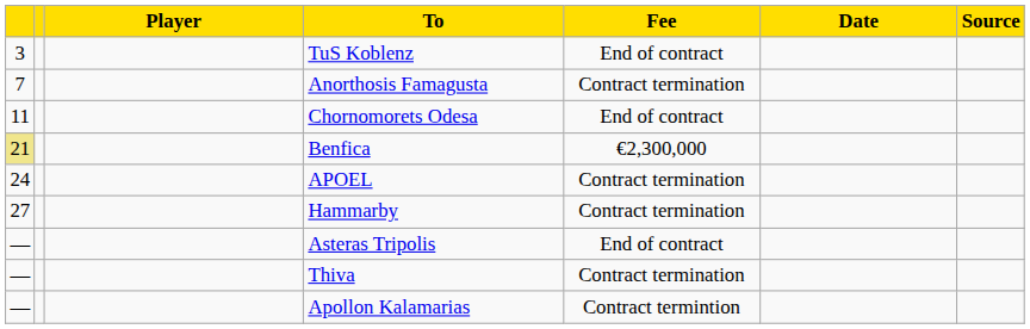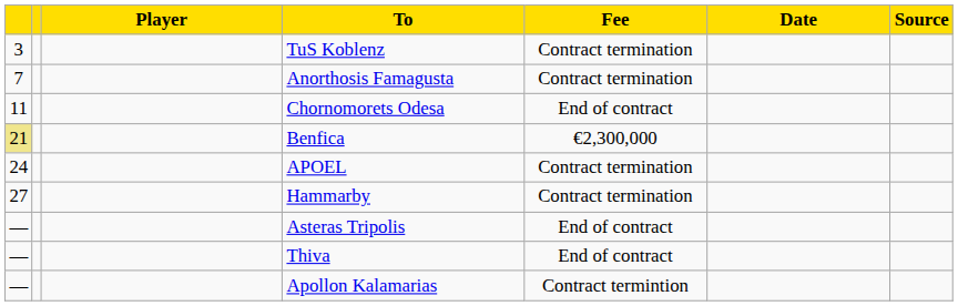TuS Koblenz | Fee: End of contract -> Contract termination
Thiva | Fee: Contract termination -> End of contract
